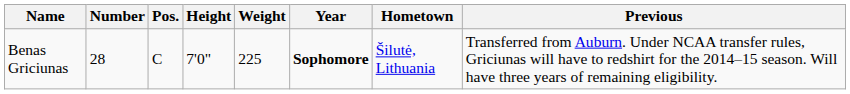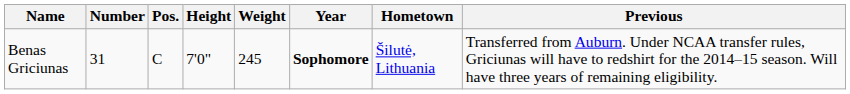Benas Griciunas | Number: 28 -> 31
Benas Griciunas | Weight: 225 -> 245
